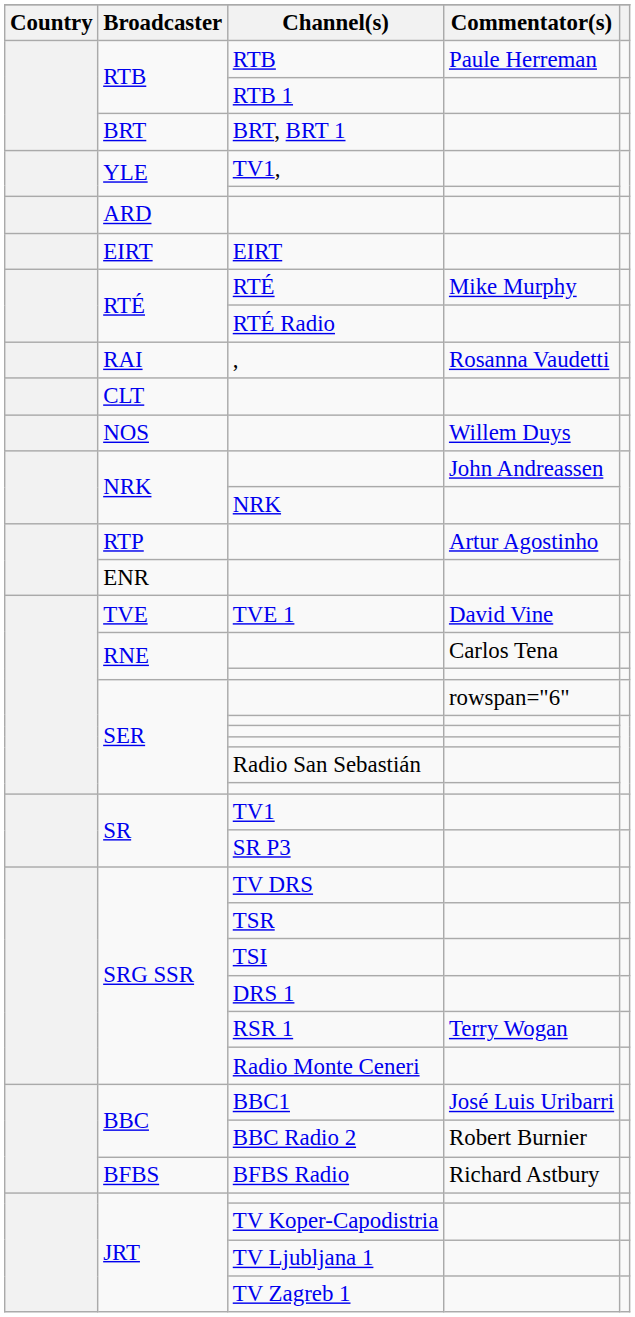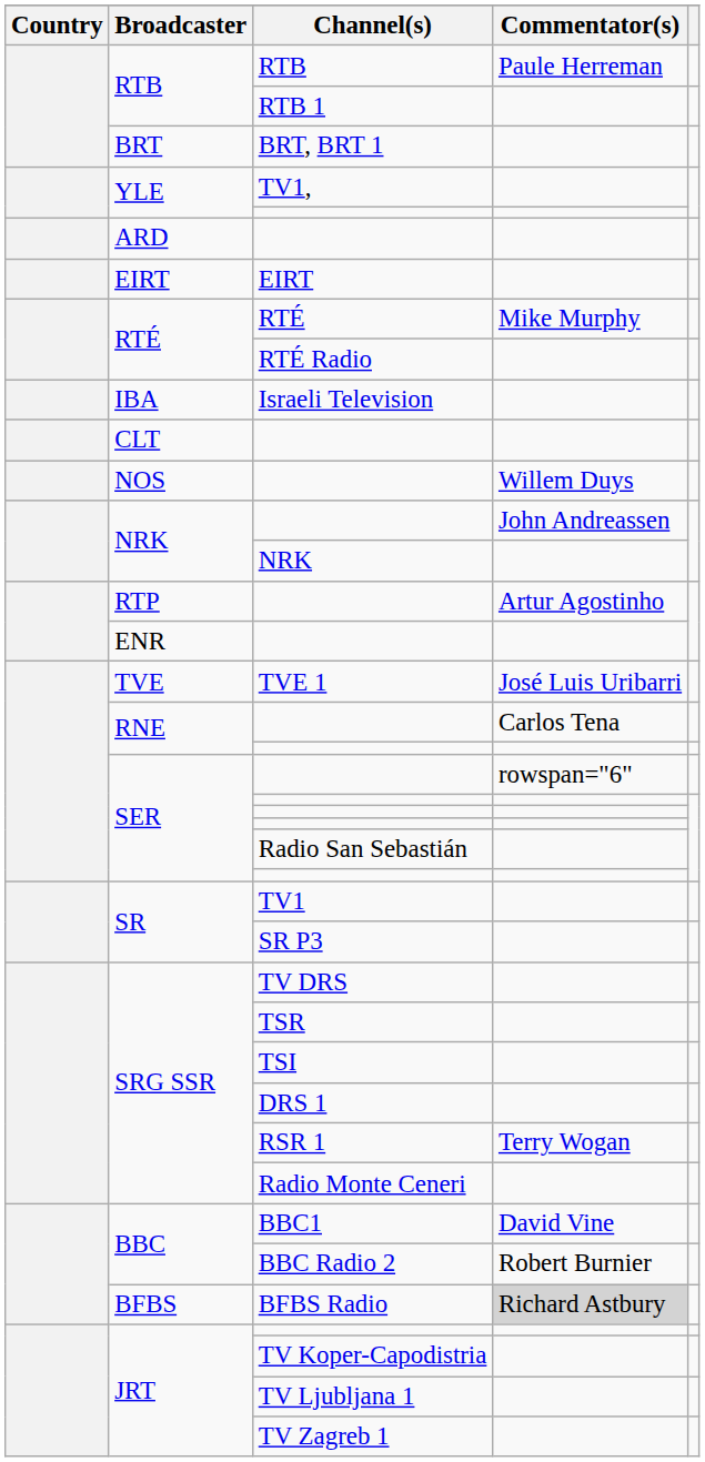+ row: IBA | Israeli Television
- row: RAI | , | Rosanna Vaudetti
TVE 1 | Commentator(s): David Vine -> José Luis Uribarri
BBC1 | Commentator(s): José Luis Uribarri -> David Vine
BFBS Radio | Commentator(s): no background -> lightgrey background
